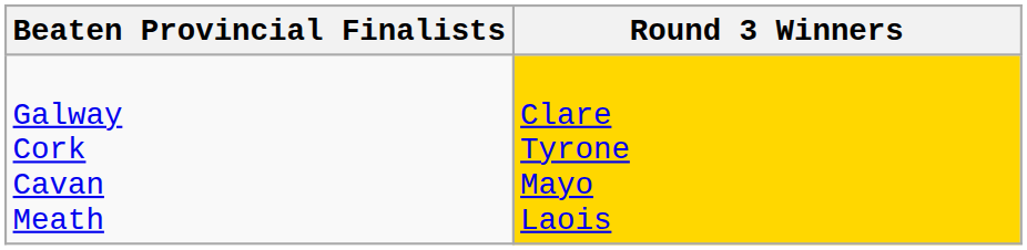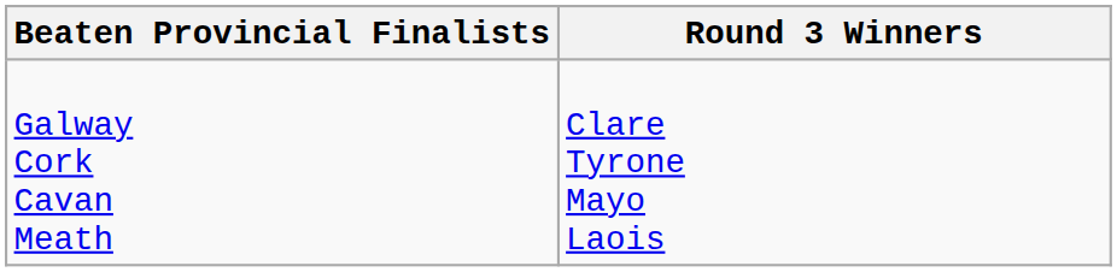Galway Cork Cavan Meath | Round 3 Winners: gold background -> no background
